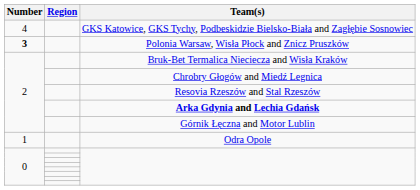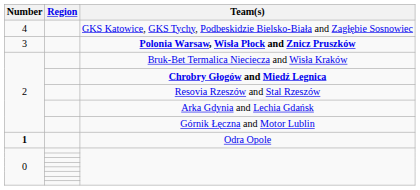Polonia Warsaw, Wisła Płock and Znicz Pruszków | Number: bold -> normal
Polonia Warsaw, Wisła Płock and Znicz Pruszków | Team(s): normal -> bold
Chrobry Głogów and Miedź Legnica | Team(s): normal -> bold
Arka Gdynia and Lechia Gdańsk | Team(s): bold -> normal
Odra Opole | Number: normal -> bold
